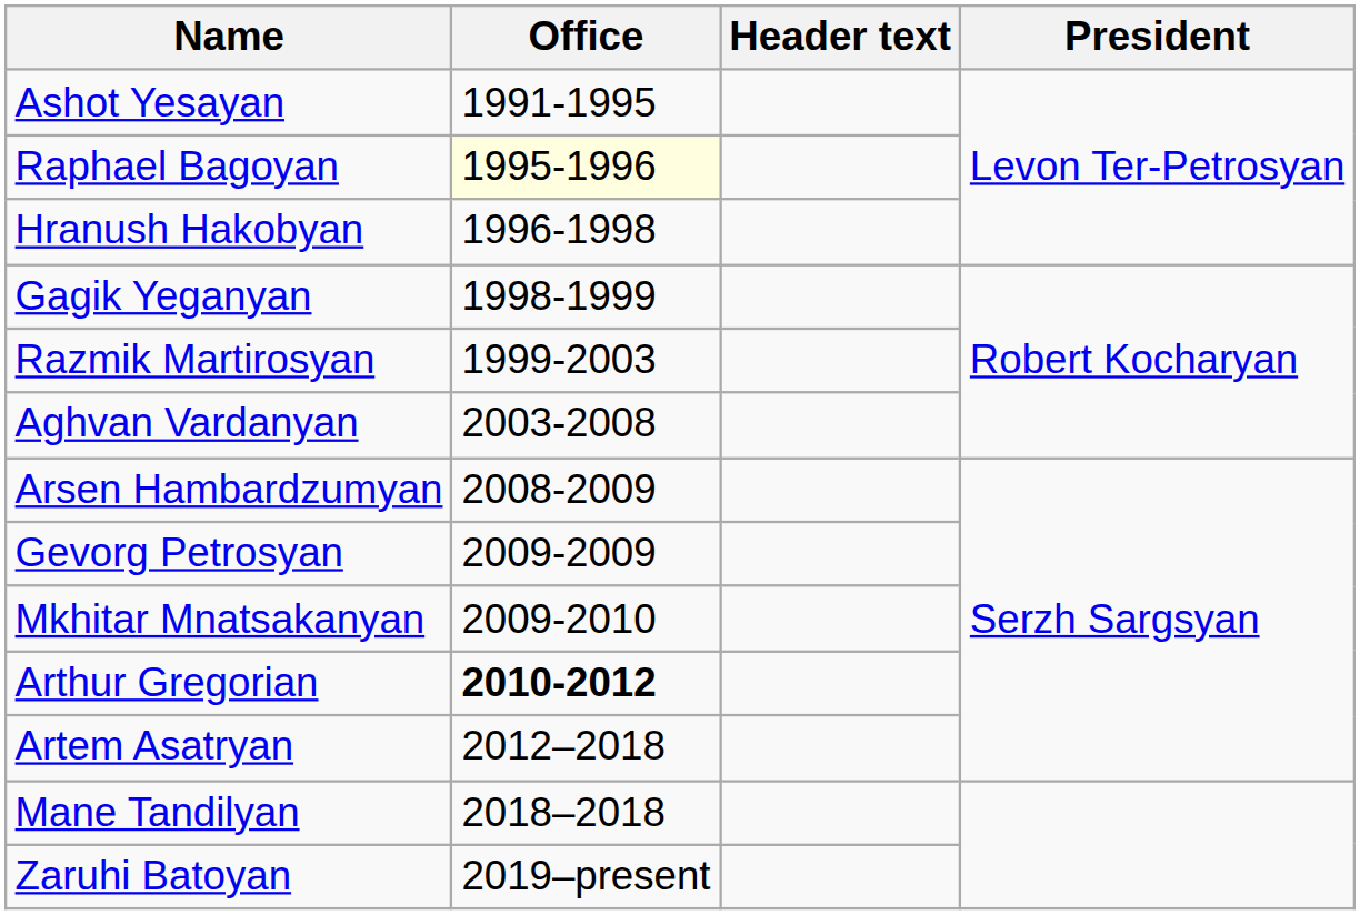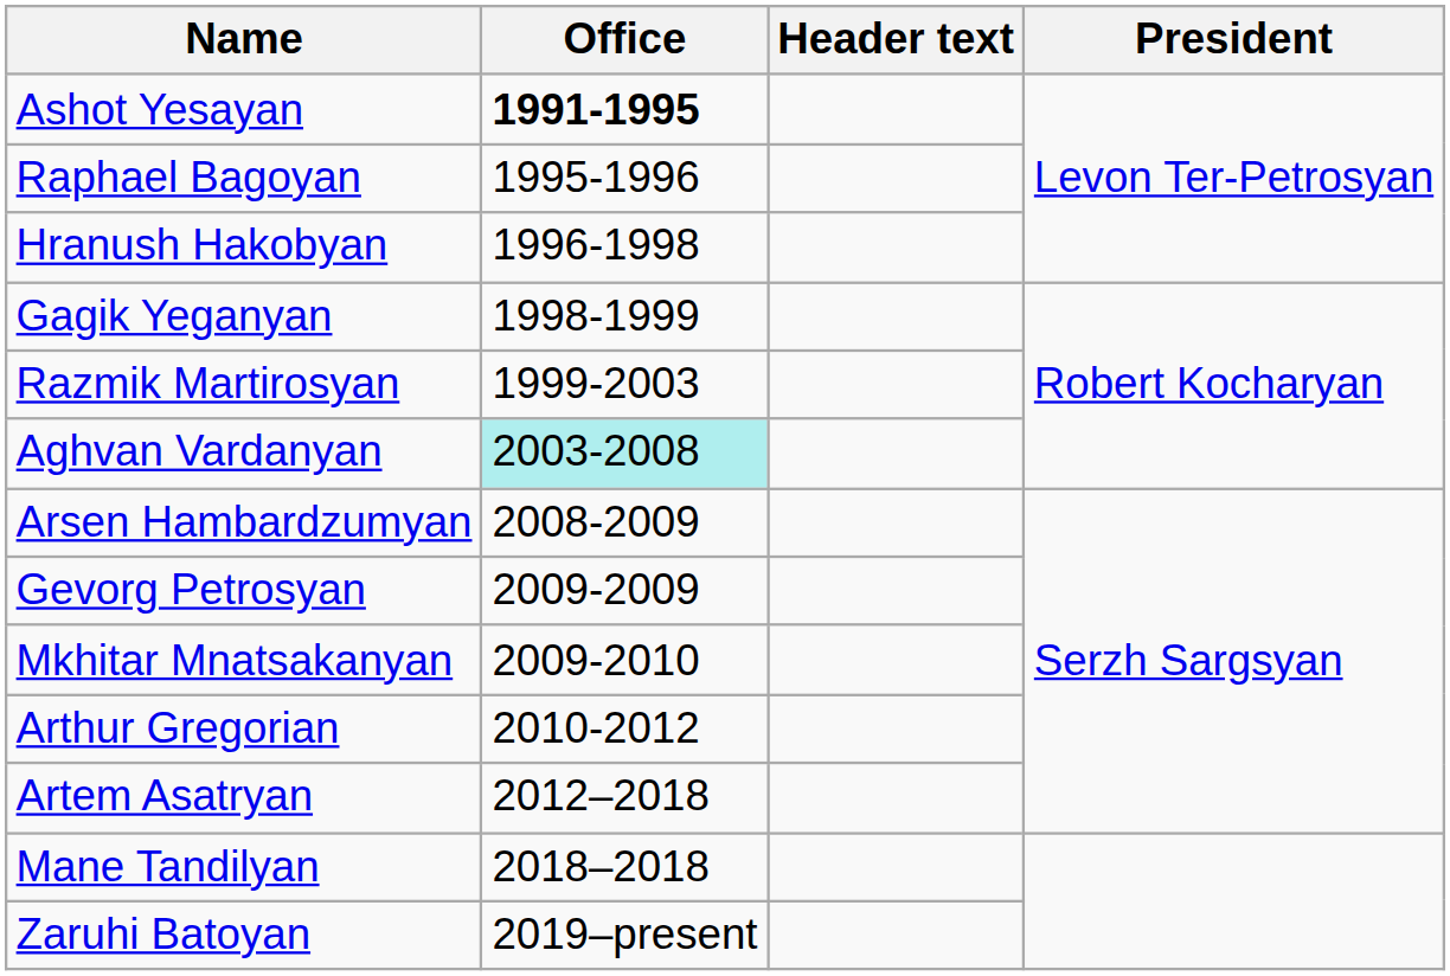Ashot Yesayan | Office: normal -> bold
Raphael Bagoyan | Office: lightyellow background -> no background
Aghvan Vardanyan | Office: no background -> paleturquoise background
Arthur Gregorian | Office: bold -> normal
